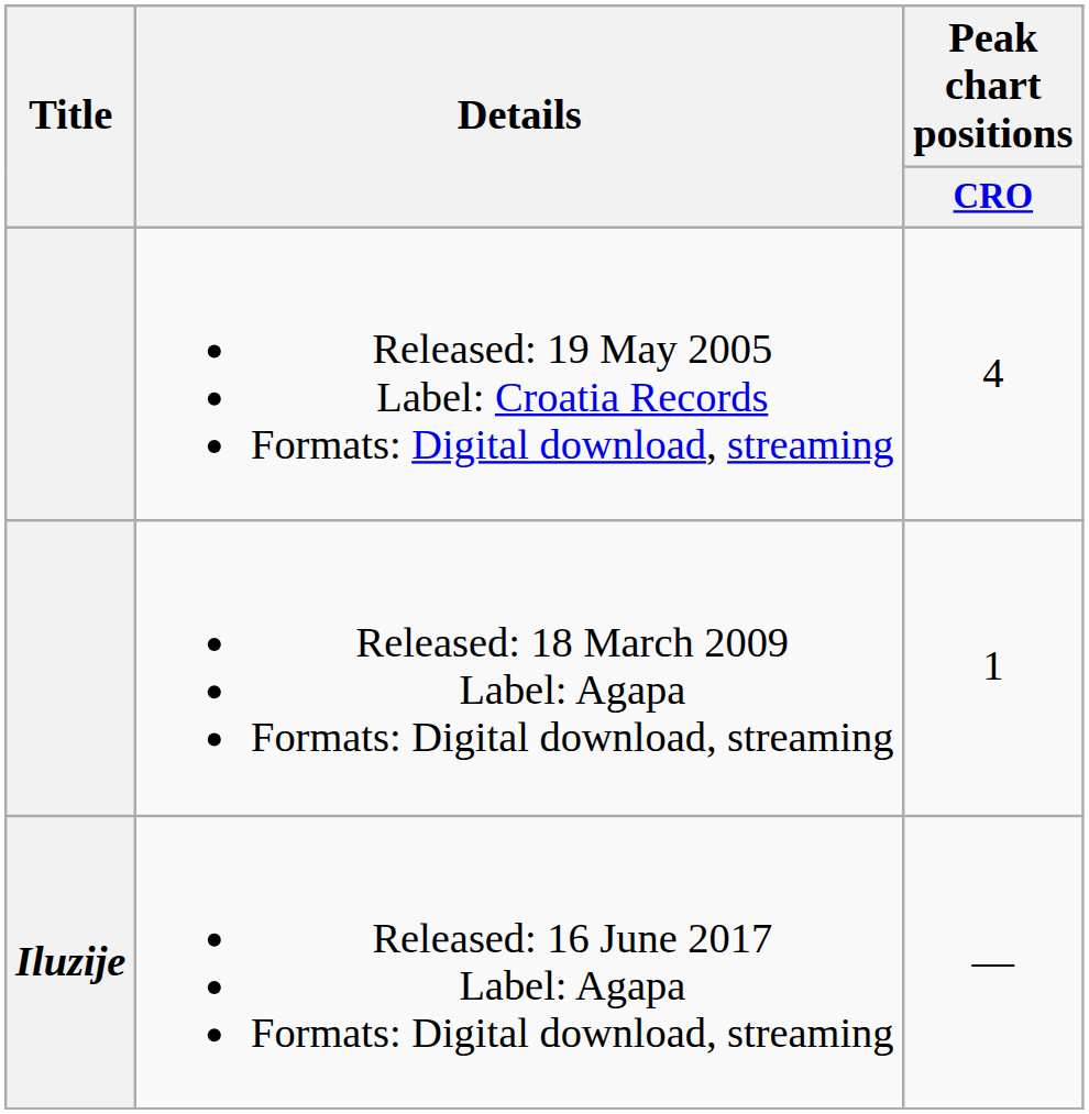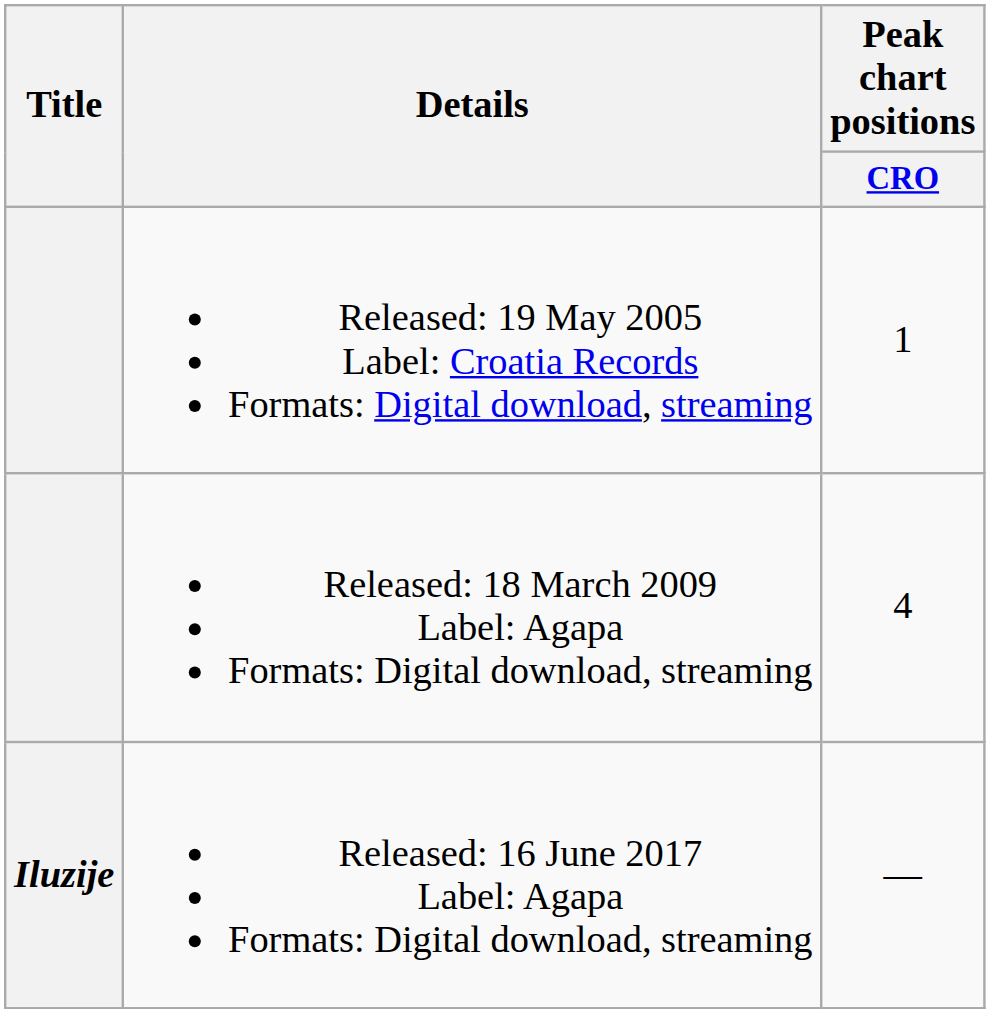row 3 | Peak chart positions / CRO: 4 -> 1
row 4 | Peak chart positions / CRO: 1 -> 4
